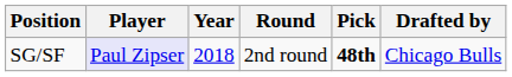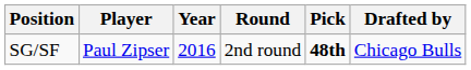SG/SF | Player: lavender background -> no background
SG/SF | Year: 2018 -> 2016
